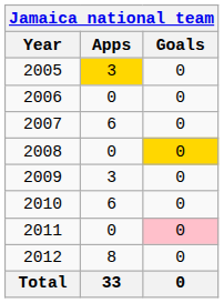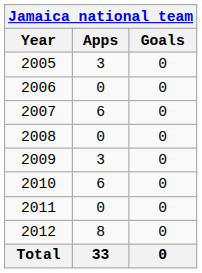2005 | Apps: gold background -> no background
2008 | Goals: gold background -> no background
2011 | Goals: pink background -> no background
